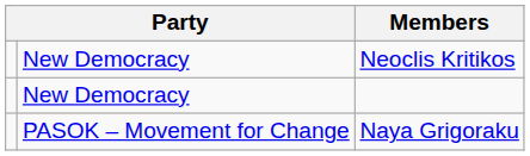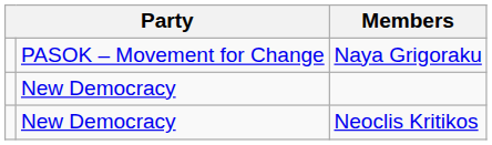rows swapped: Neoclis Kritikos <-> Naya Grigoraku
